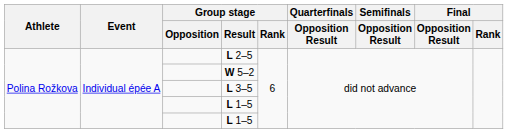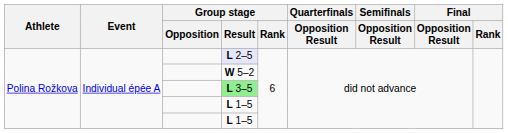L 2–5 | Group stage / Result: no background -> lavender background
L 3–5 | Group stage / Result: no background -> lightgreen background
